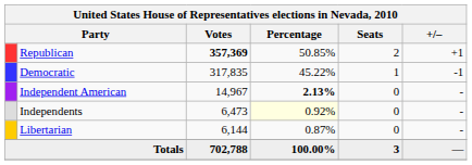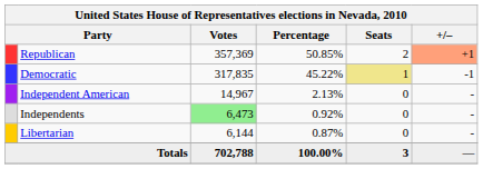Republican | Votes: bold -> normal
Republican | +/–: no background -> lightsalmon background
Democratic | Seats: no background -> khaki background
Independent American | Percentage: bold -> normal
Independents | Votes: no background -> lightgreen background
Independents | Percentage: lightyellow background -> no background
